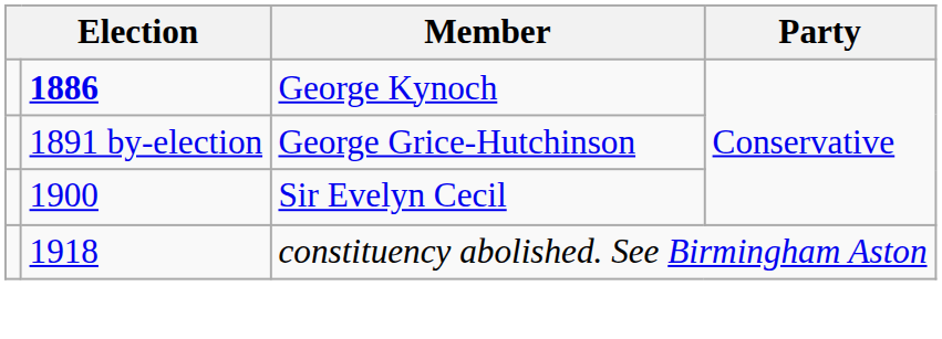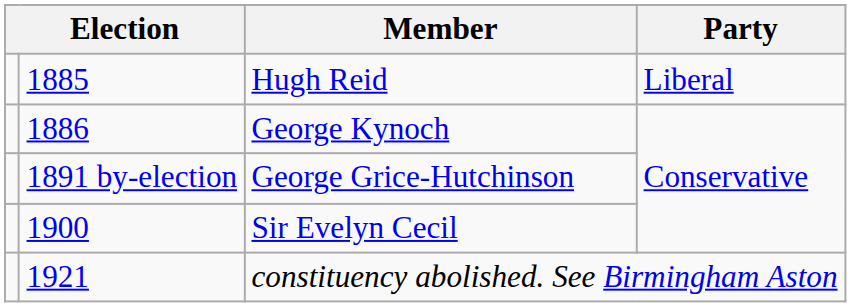+ row: 1885 | Hugh Reid | Liberal
George Kynoch | column 2: bold -> normal
constituency abolished. See Birmingham Aston | column 2: 1918 -> 1921
